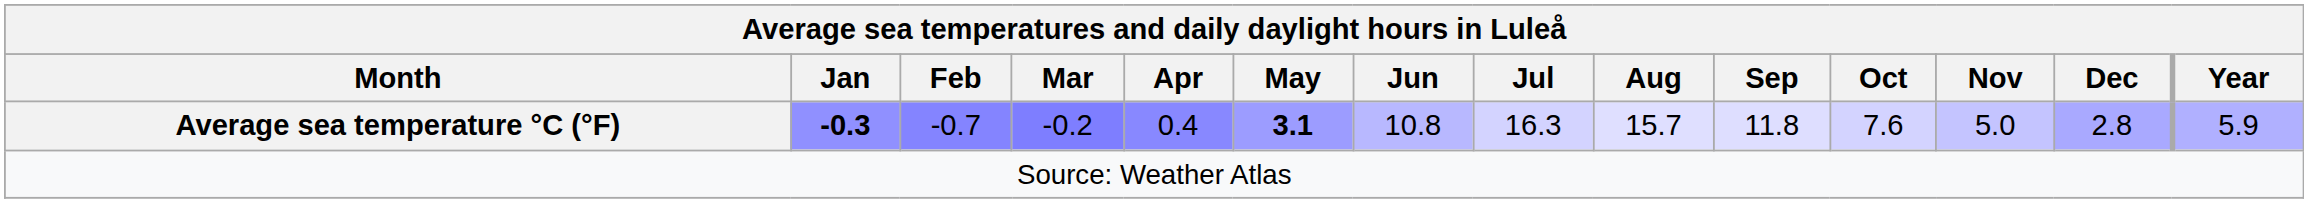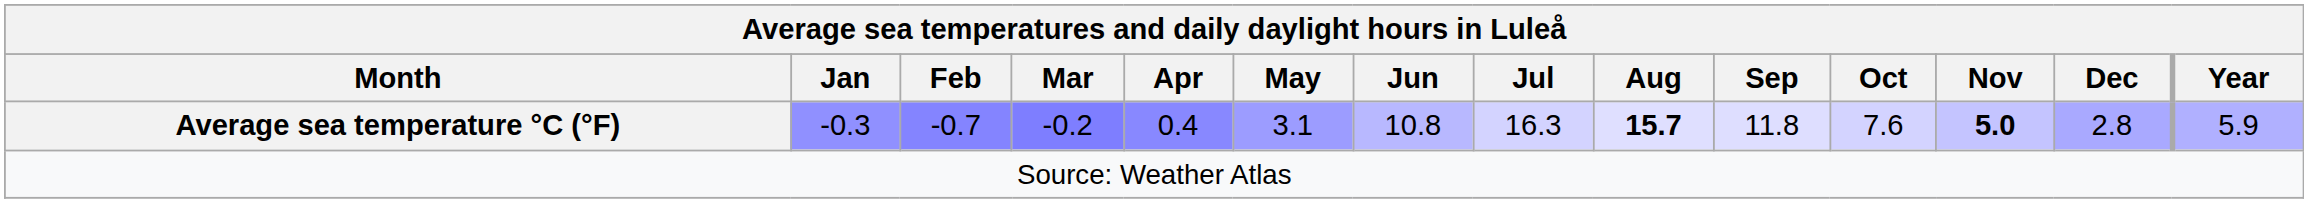row 3 | Jan: bold -> normal
row 3 | May: bold -> normal
row 3 | Aug: normal -> bold
row 3 | Nov: normal -> bold
